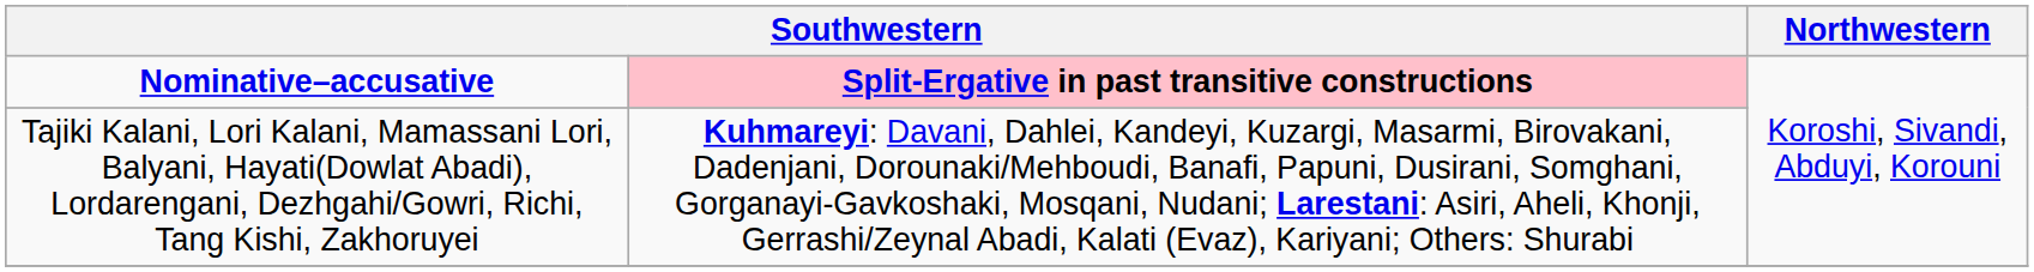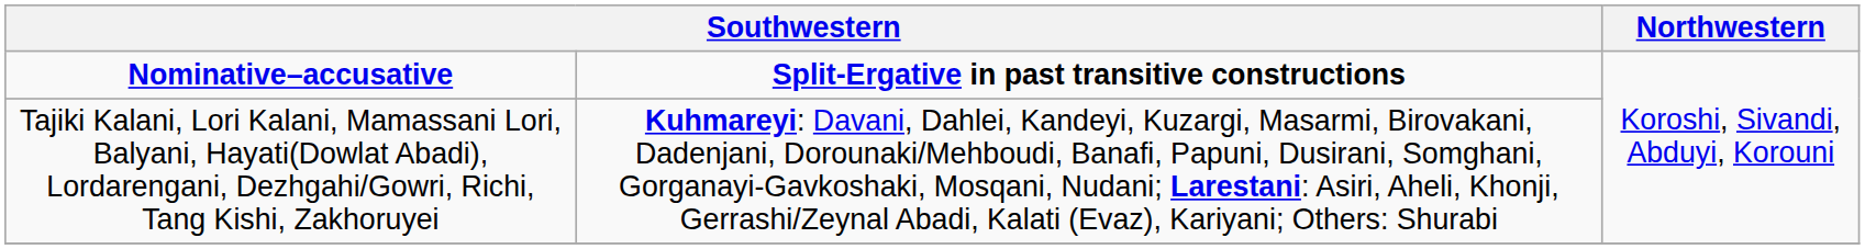Nominative–accusative | column 2: pink background -> no background
